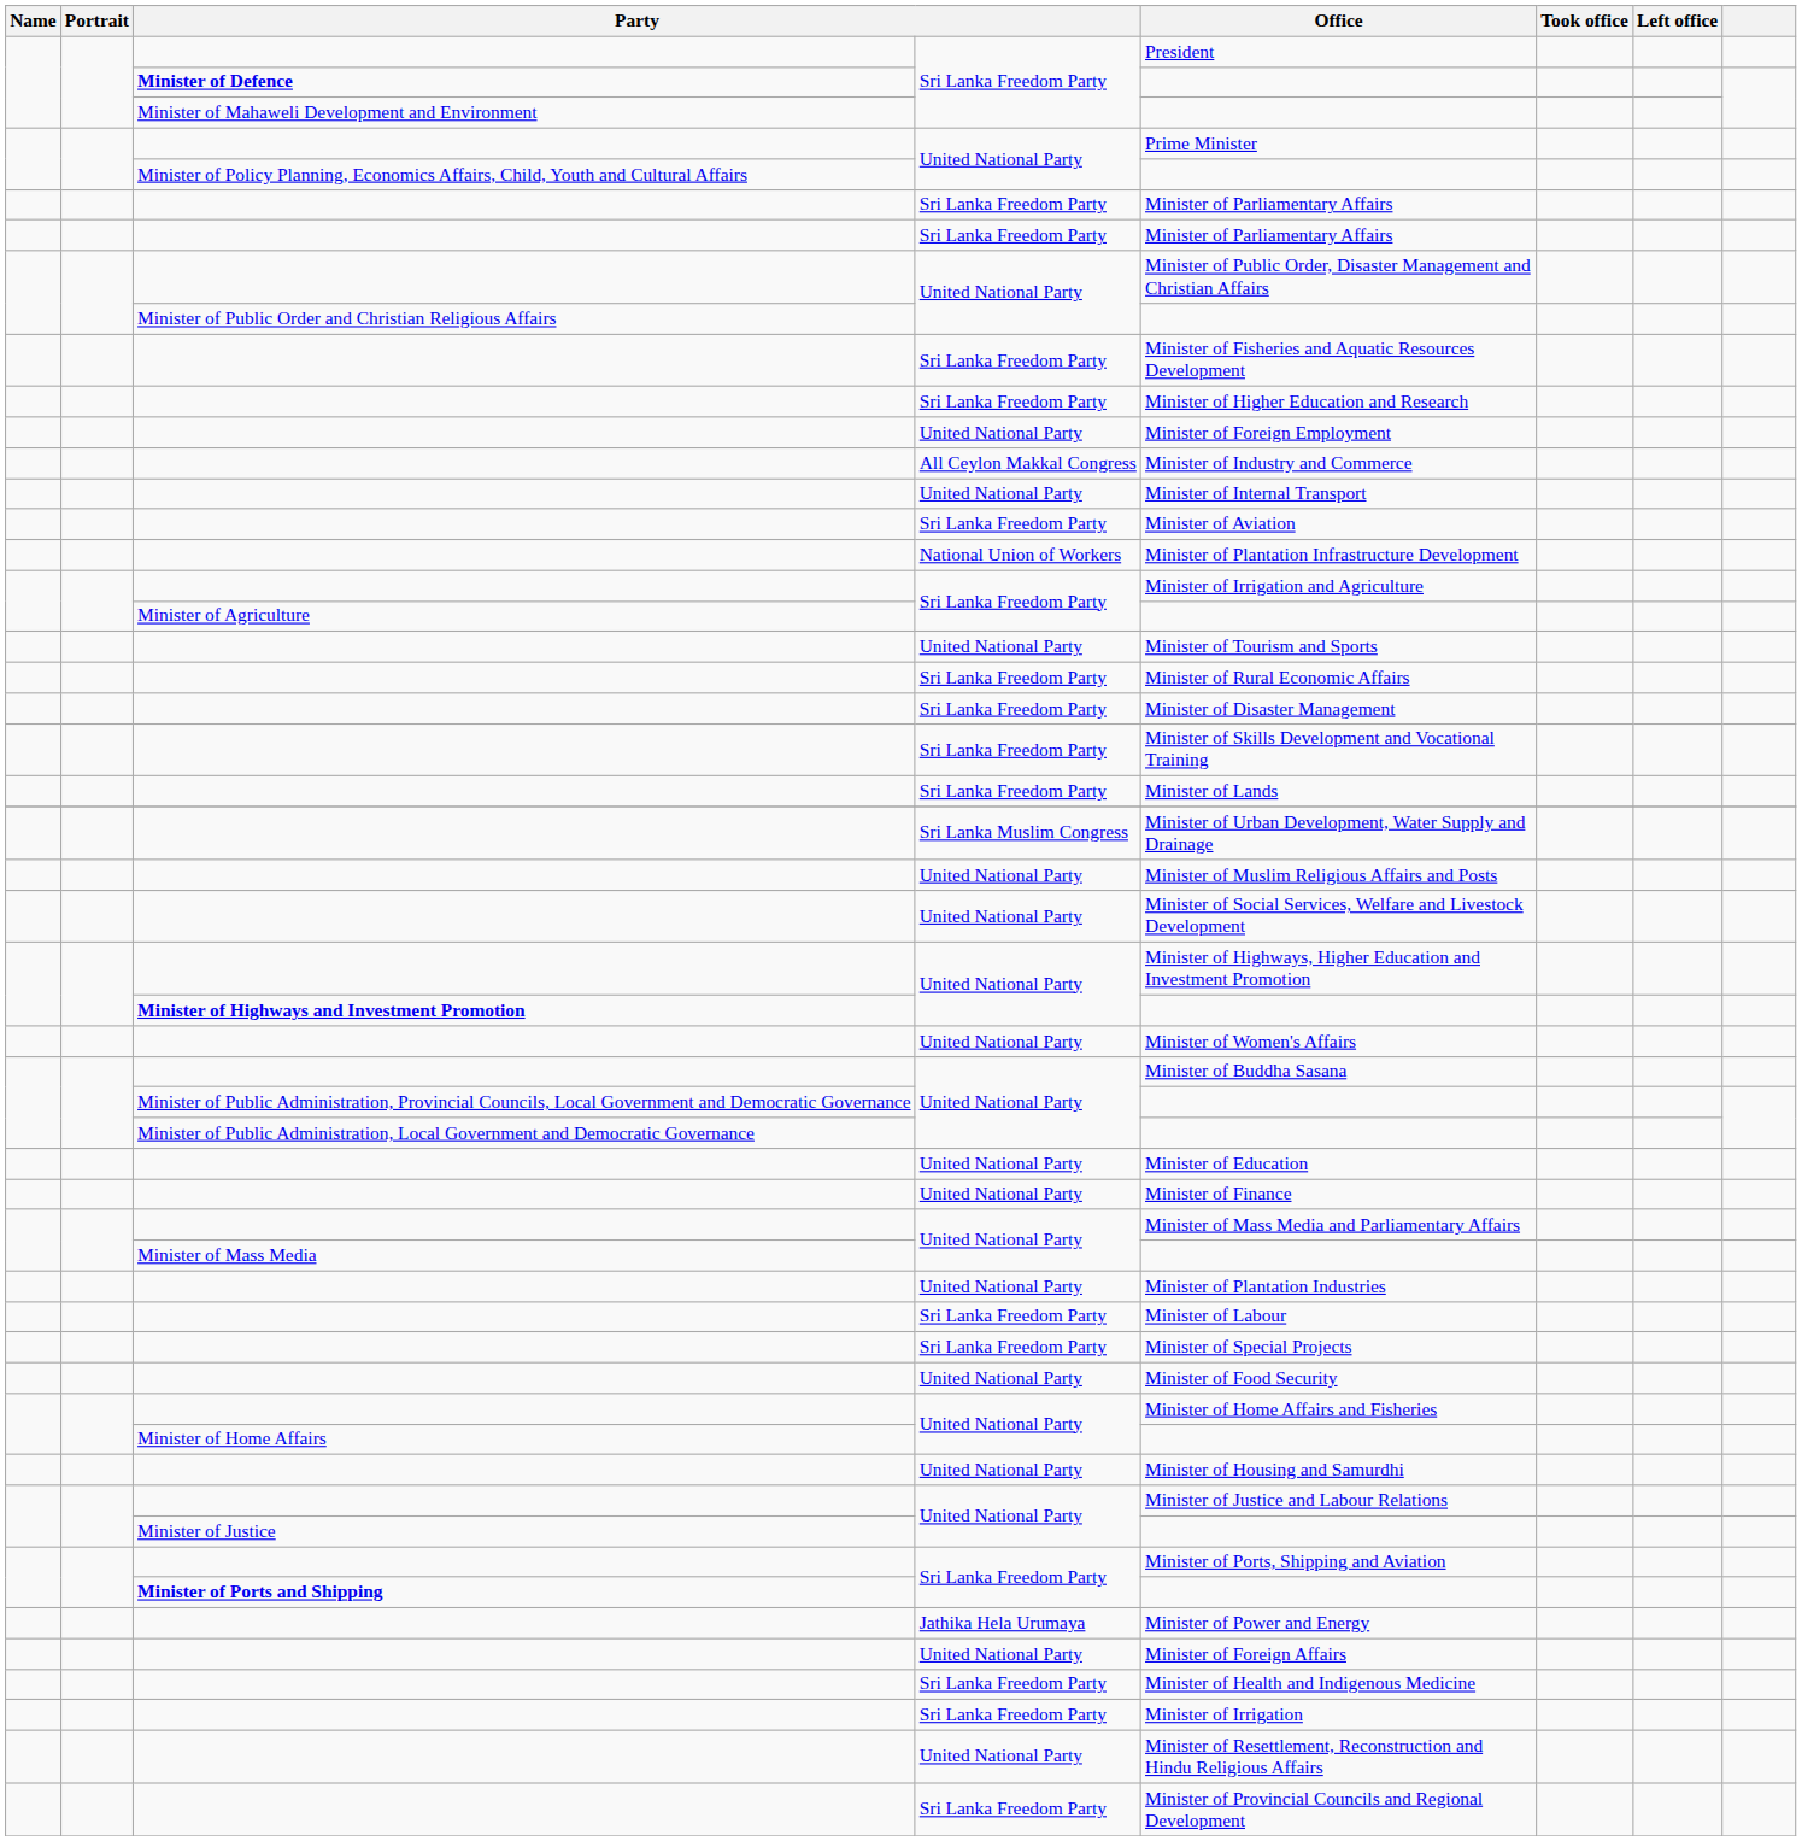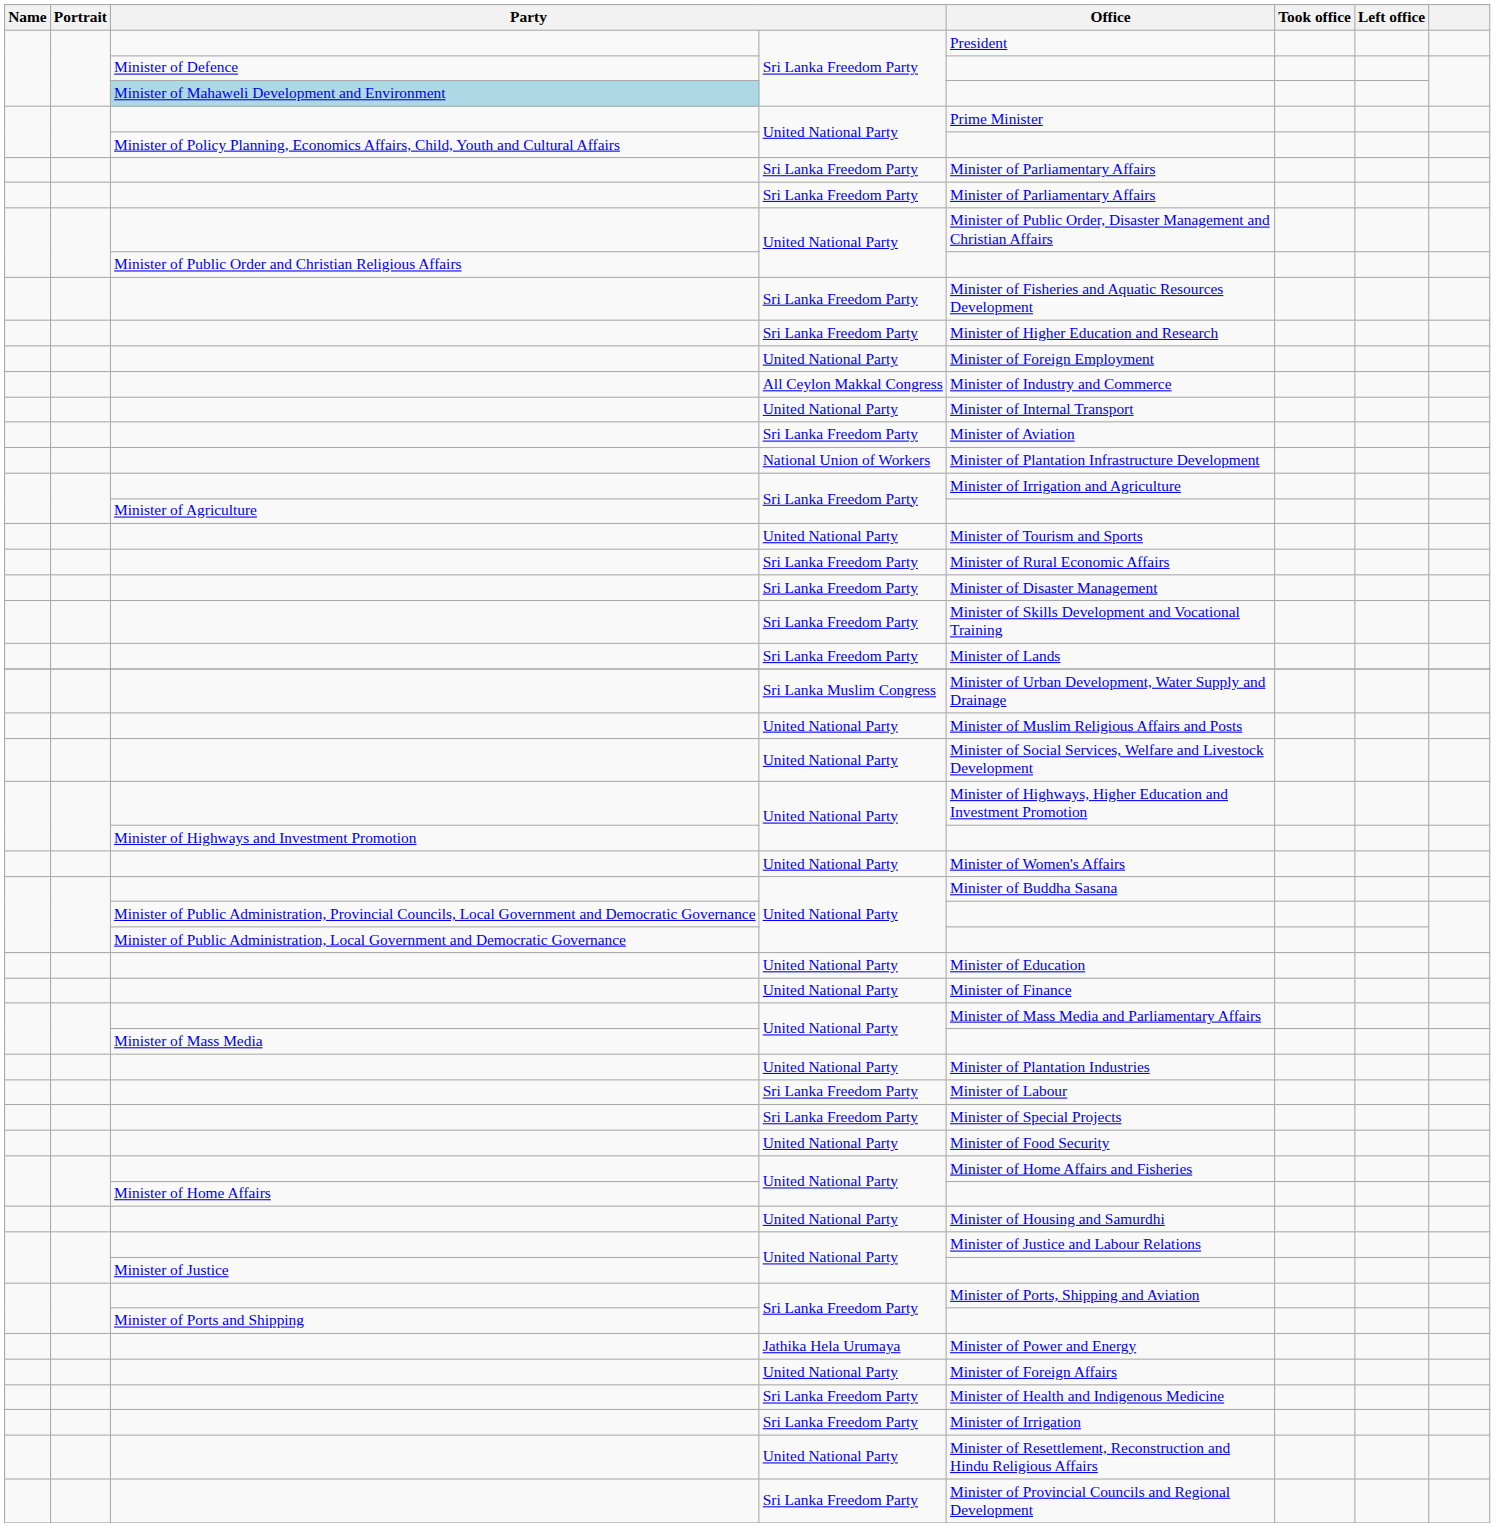Minister of Defence | column 3: bold -> normal
Minister of Mahaweli Development and Environment | column 3: no background -> lightblue background
Minister of Highways and Investment Promotion | column 3: bold -> normal
Minister of Ports and Shipping | column 3: bold -> normal
